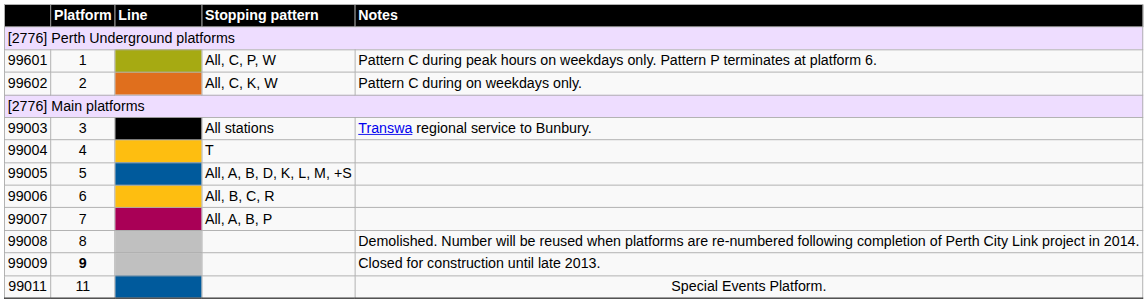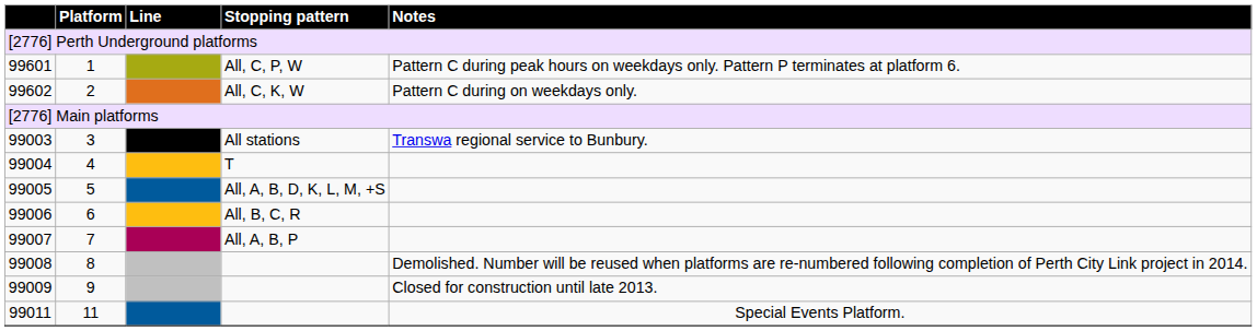99009 | Platform: bold -> normal
